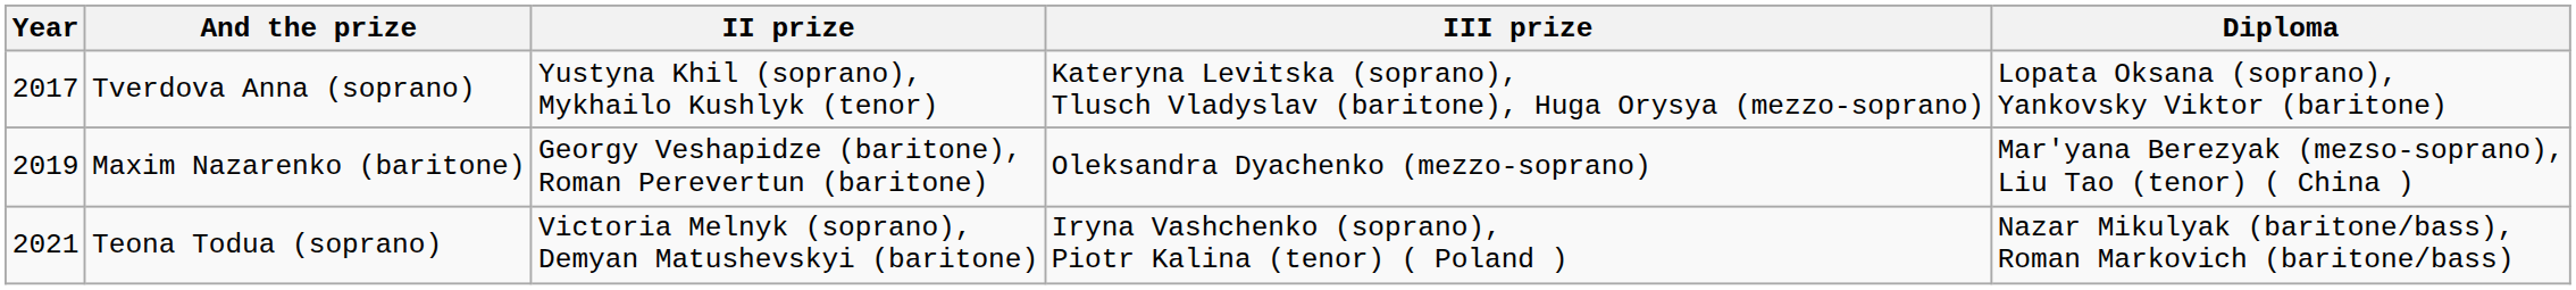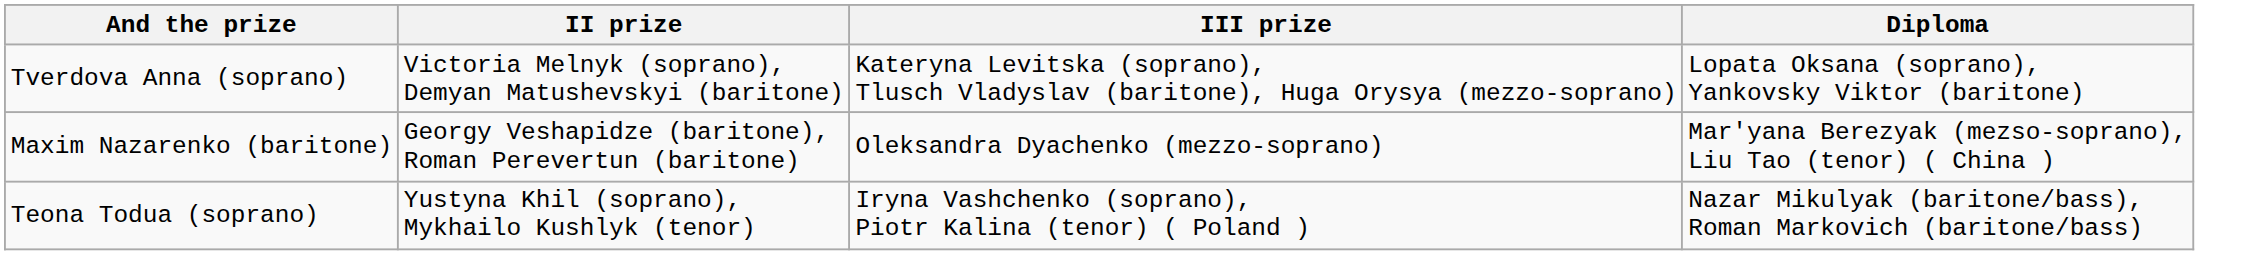- column: Year | 2017 | 2019 | 2021
Tverdova Anna (soprano) | II prize: Yustyna Khil (soprano), Mykhailo Kushlyk (tenor) -> Victoria Melnyk (soprano), Demyan Matushevskyi (baritone)
Teona Todua (soprano) | II prize: Victoria Melnyk (soprano), Demyan Matushevskyi (baritone) -> Yustyna Khil (soprano), Mykhailo Kushlyk (tenor)
